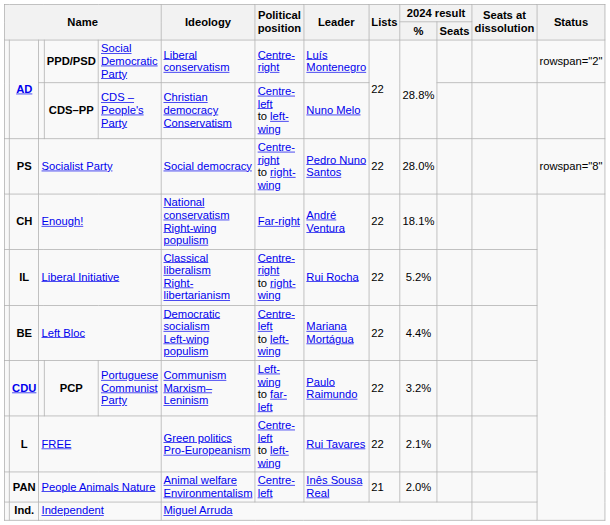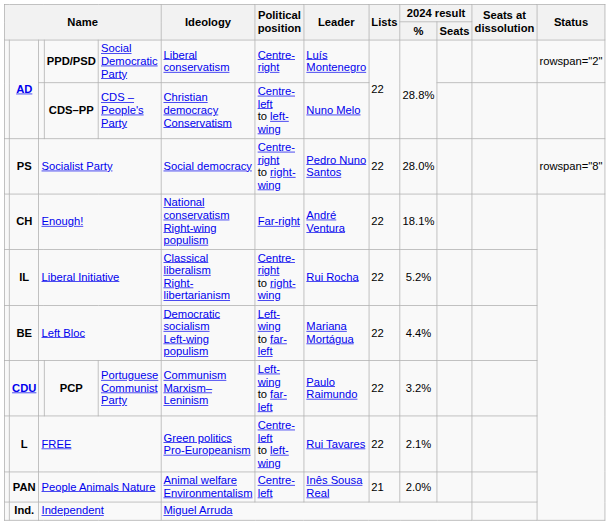Left Bloc | Political position: Centre-left to left-wing -> Left-wing to far-left
